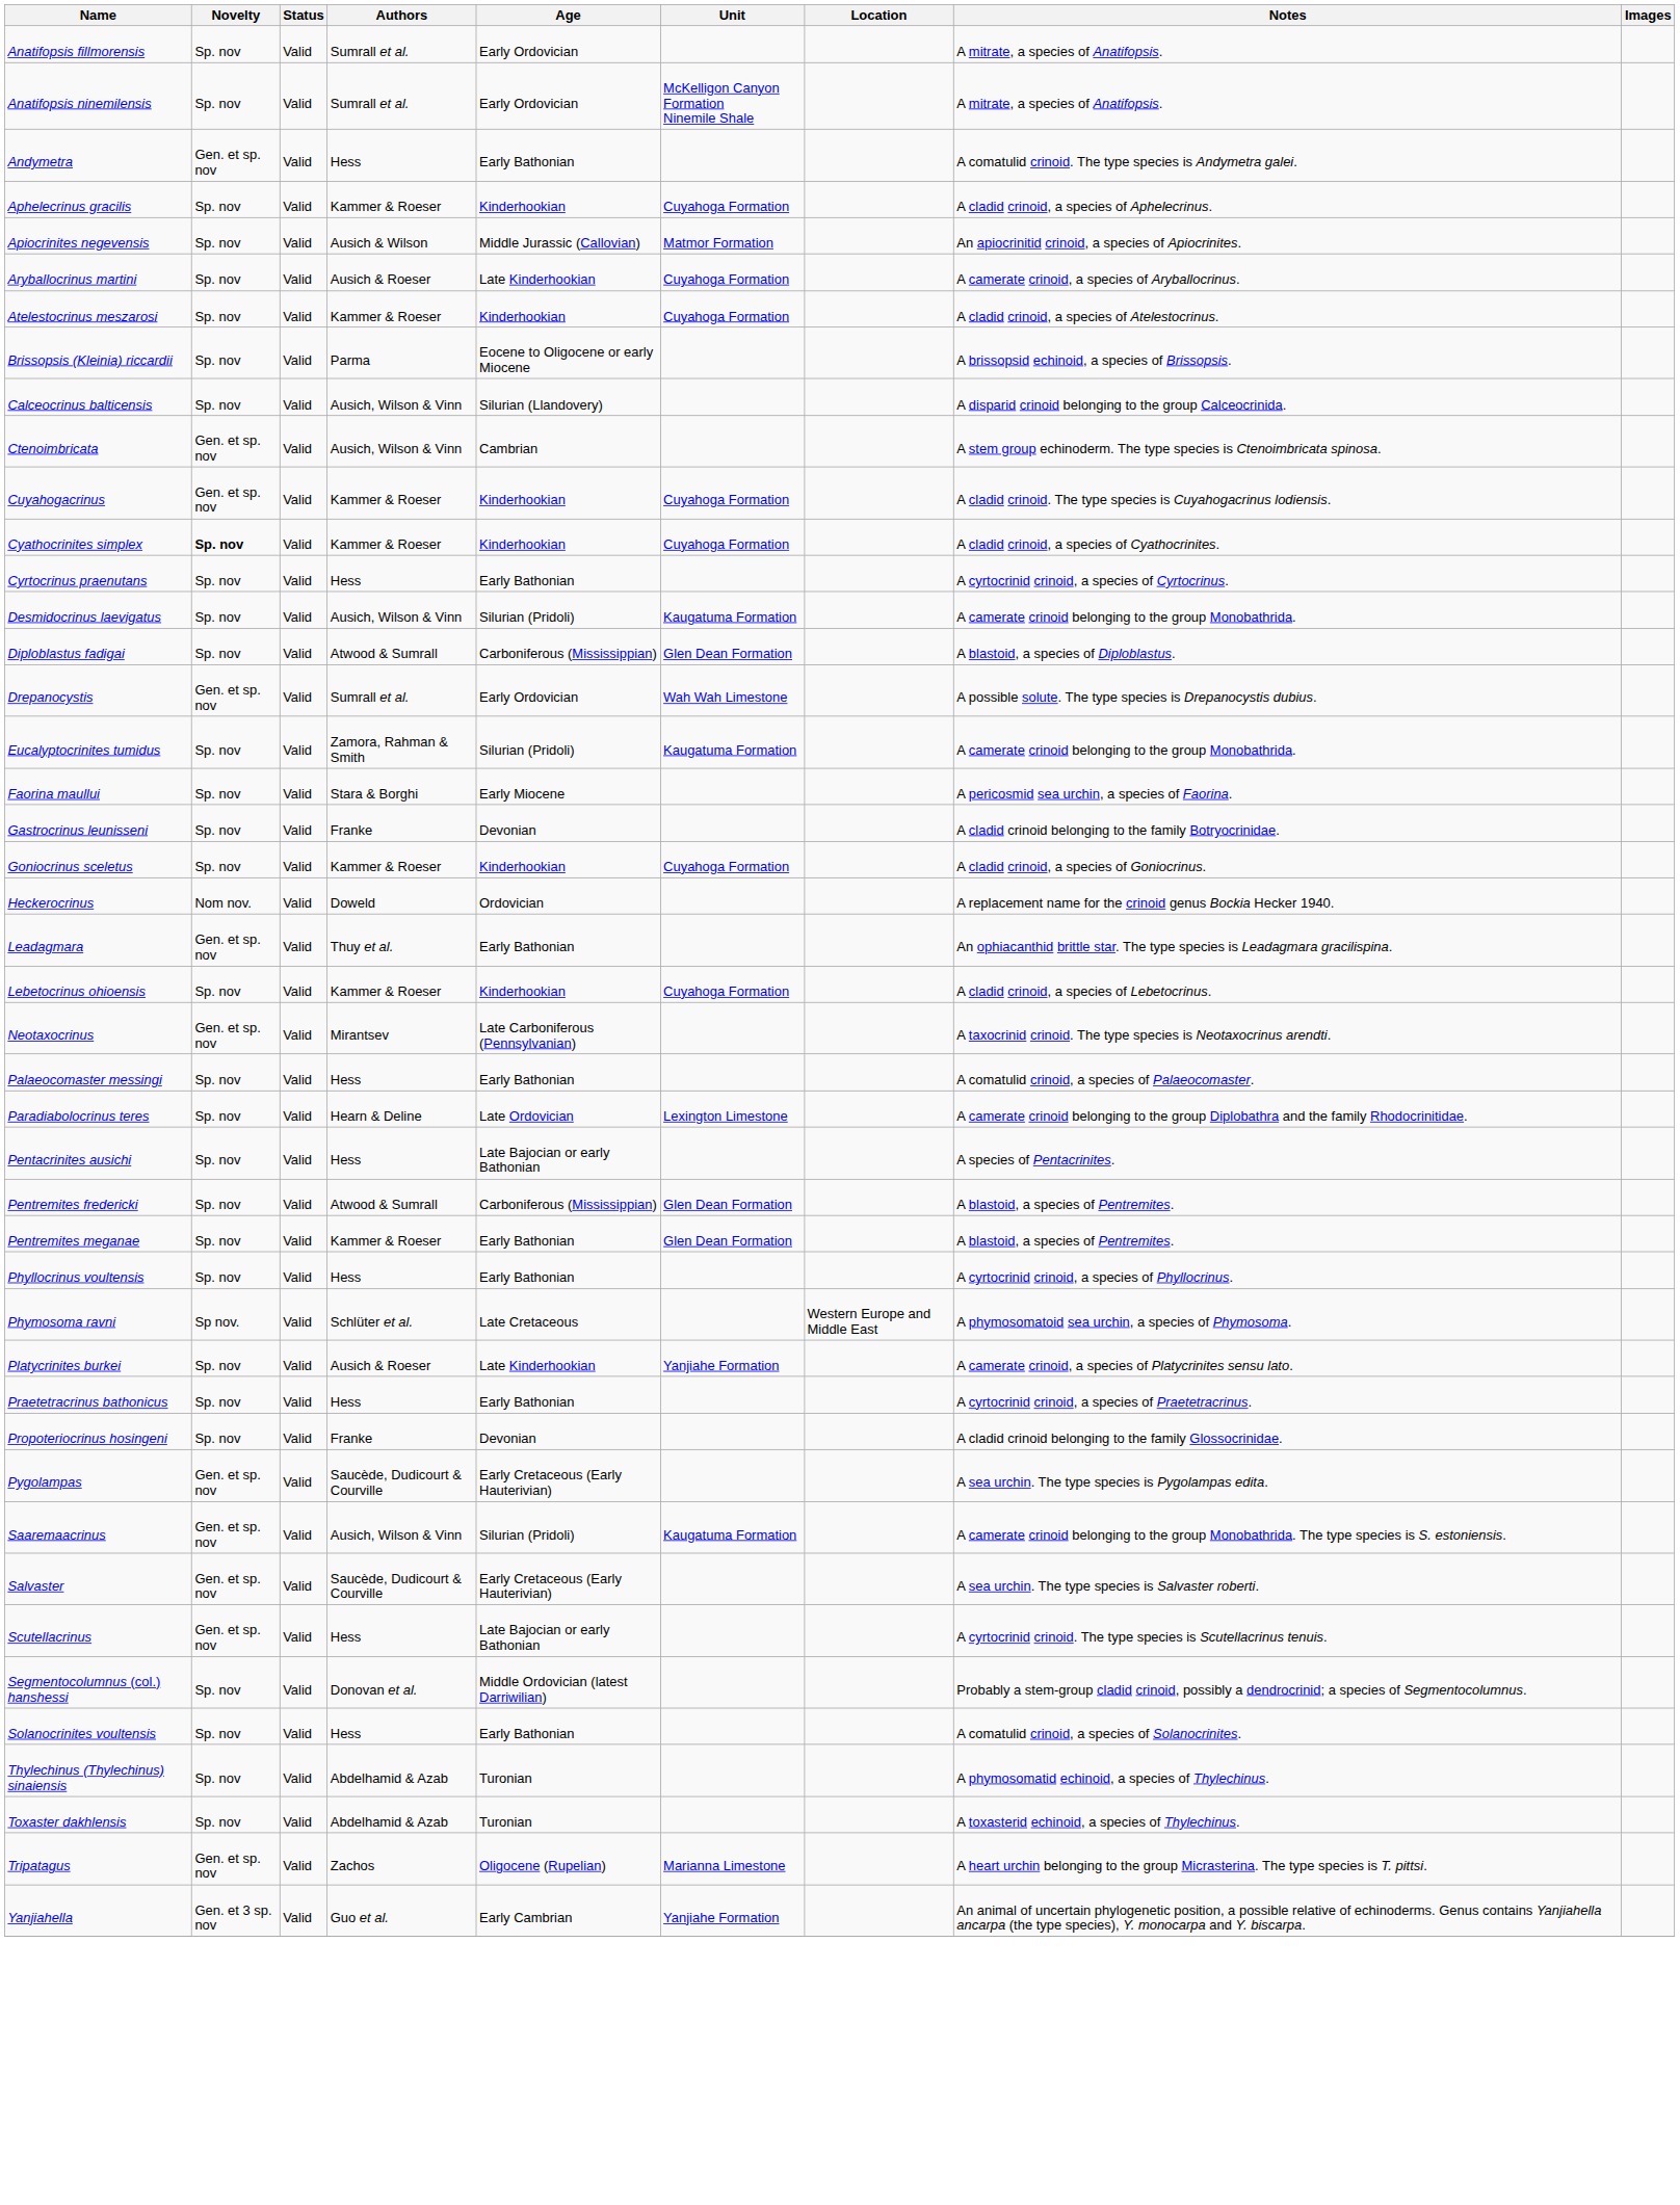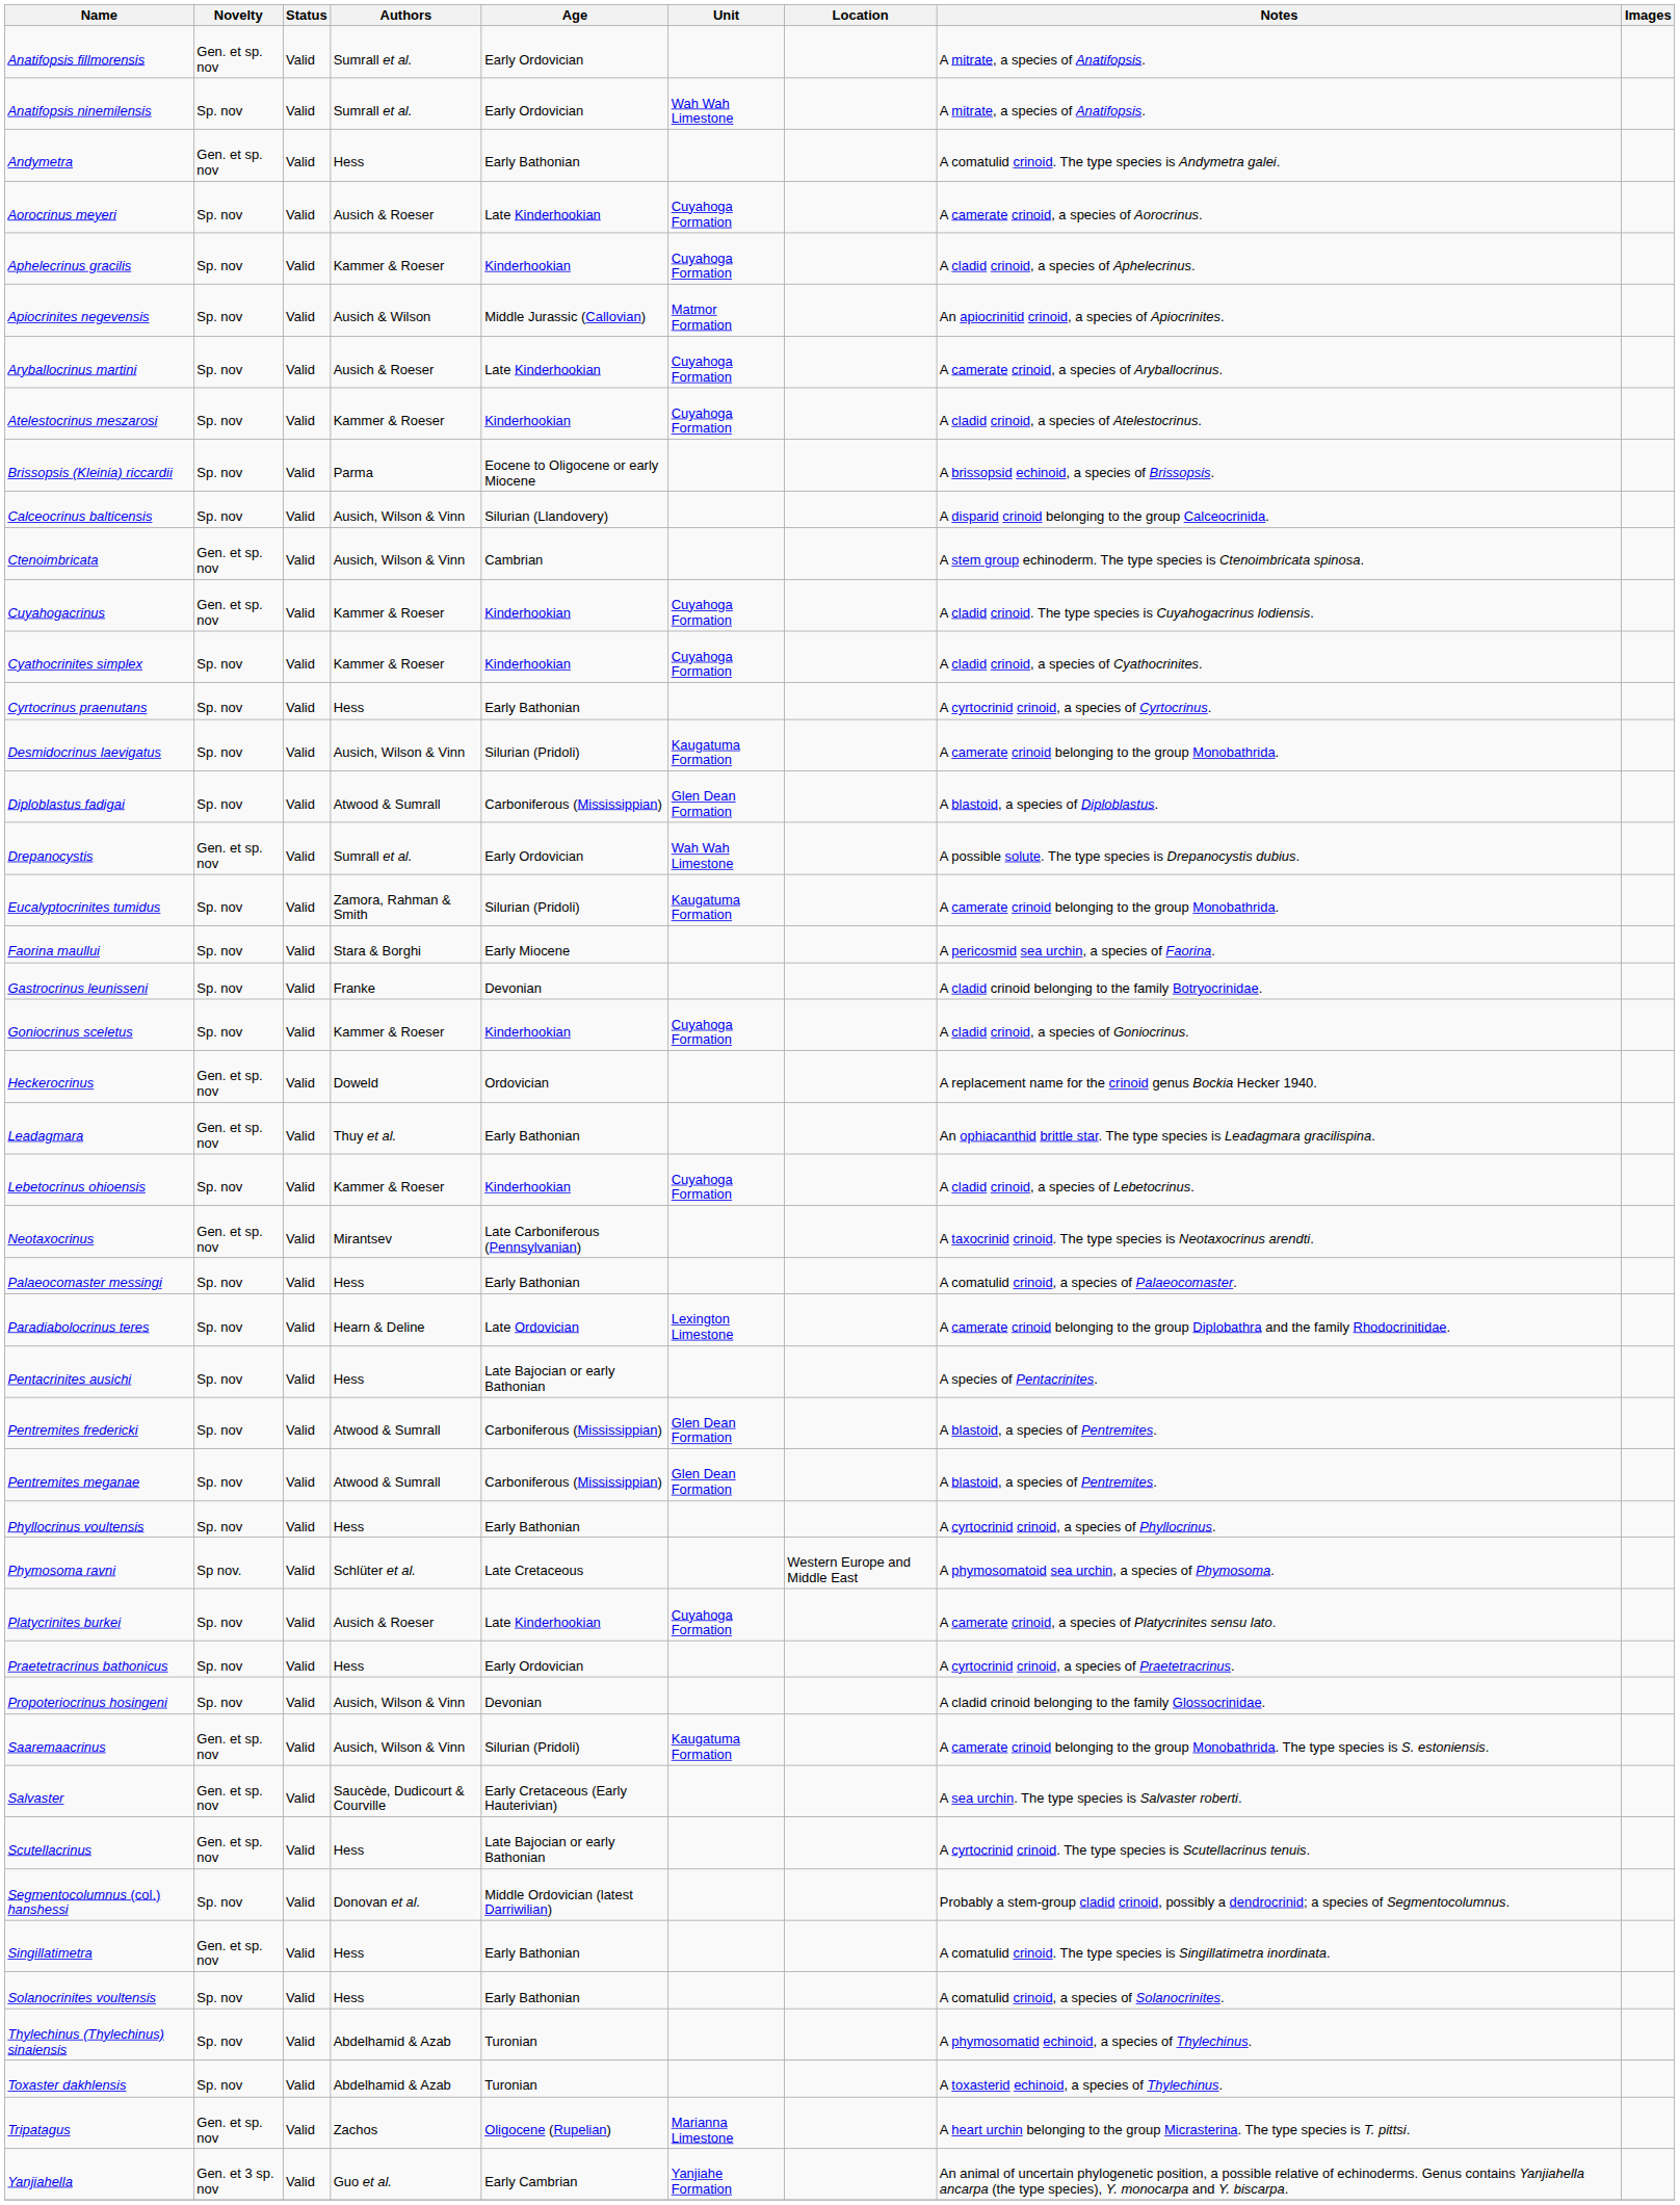Anatifopsis fillmorensis | Novelty: Sp. nov -> Gen. et sp. nov
Anatifopsis ninemilensis | Unit: McKelligon Canyon Formation Ninemile Shale -> Wah Wah Limestone
+ row: Aorocrinus meyeri | Sp. nov | Valid | Ausich & Roeser | Late Kinderhookian | Cuyahoga Formation | A camerate crinoid, a species of Aorocrinus.
Cyathocrinites simplex | Novelty: bold -> normal
Heckerocrinus | Novelty: Nom nov. -> Gen. et sp. nov
Pentremites meganae | Authors: Kammer & Roeser -> Atwood & Sumrall
Pentremites meganae | Age: Early Bathonian -> Carboniferous (Mississippian)
Platycrinites burkei | Unit: Yanjiahe Formation -> Cuyahoga Formation
Praetetracrinus bathonicus | Age: Early Bathonian -> Early Ordovician
Propoteriocrinus hosingeni | Authors: Franke -> Ausich, Wilson & Vinn
- row: Pygolampas | Gen. et sp. nov | Valid | Saucède, Dudicourt & Courville | Early Cretaceous (Early Hauterivian) | A sea urchin. The type species is Pygolampas edita.
+ row: Singillatimetra | Gen. et sp. nov | Valid | Hess | Early Bathonian | A comatulid crinoid. The type species is Singillatimetra inordinata.
